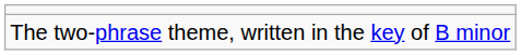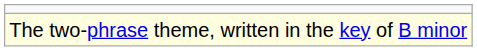row 2 | column 1: no background -> lightyellow background
